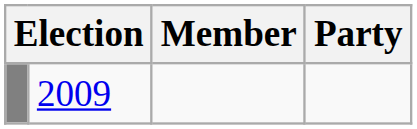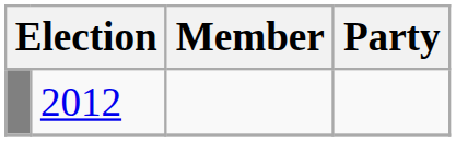row 2 | column 2: 2009 -> 2012
